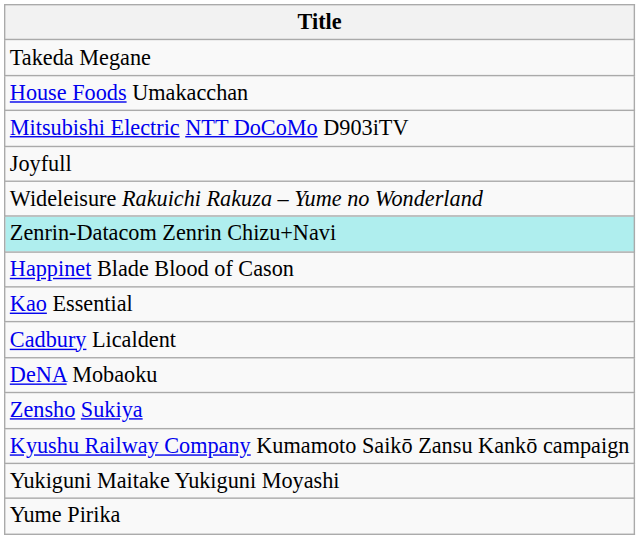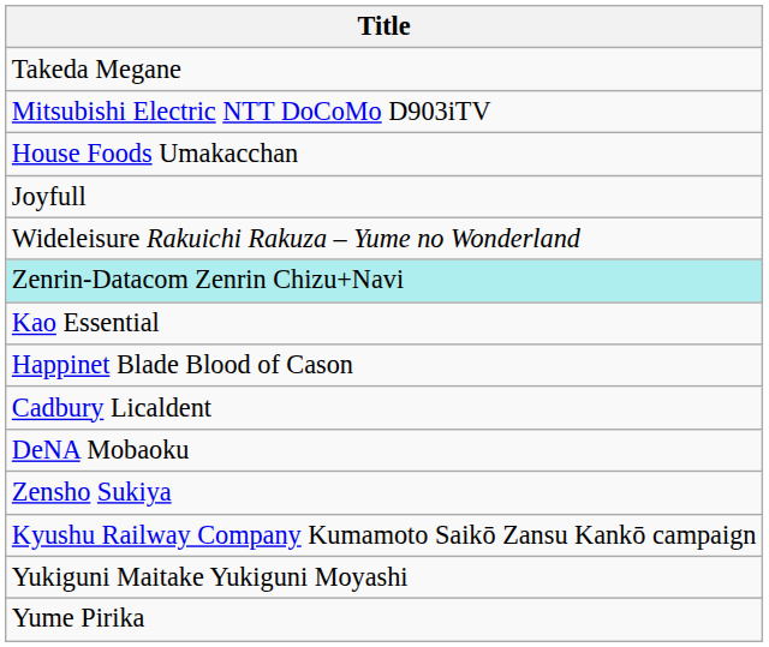row 3 | column 1: House Foods Umakacchan -> Mitsubishi Electric NTT DoCoMo D903iTV
row 4 | column 1: Mitsubishi Electric NTT DoCoMo D903iTV -> House Foods Umakacchan
row 8 | column 1: Happinet Blade Blood of Cason -> Kao Essential
row 9 | column 1: Kao Essential -> Happinet Blade Blood of Cason
